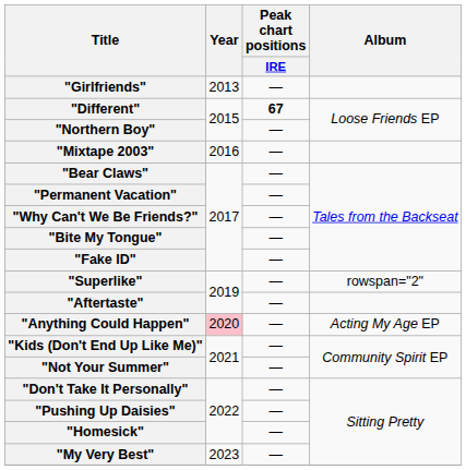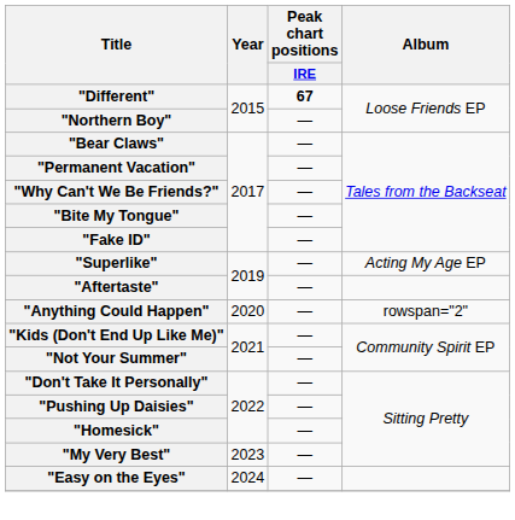- row: "Girlfriends" | 2013 | —
- row: "Mixtape 2003" | 2016 | —
"Superlike" | Album: rowspan="2" -> Acting My Age EP
"Anything Could Happen" | Year: pink background -> no background
"Anything Could Happen" | Album: Acting My Age EP -> rowspan="2"
+ row: "Easy on the Eyes" | 2024 | —
